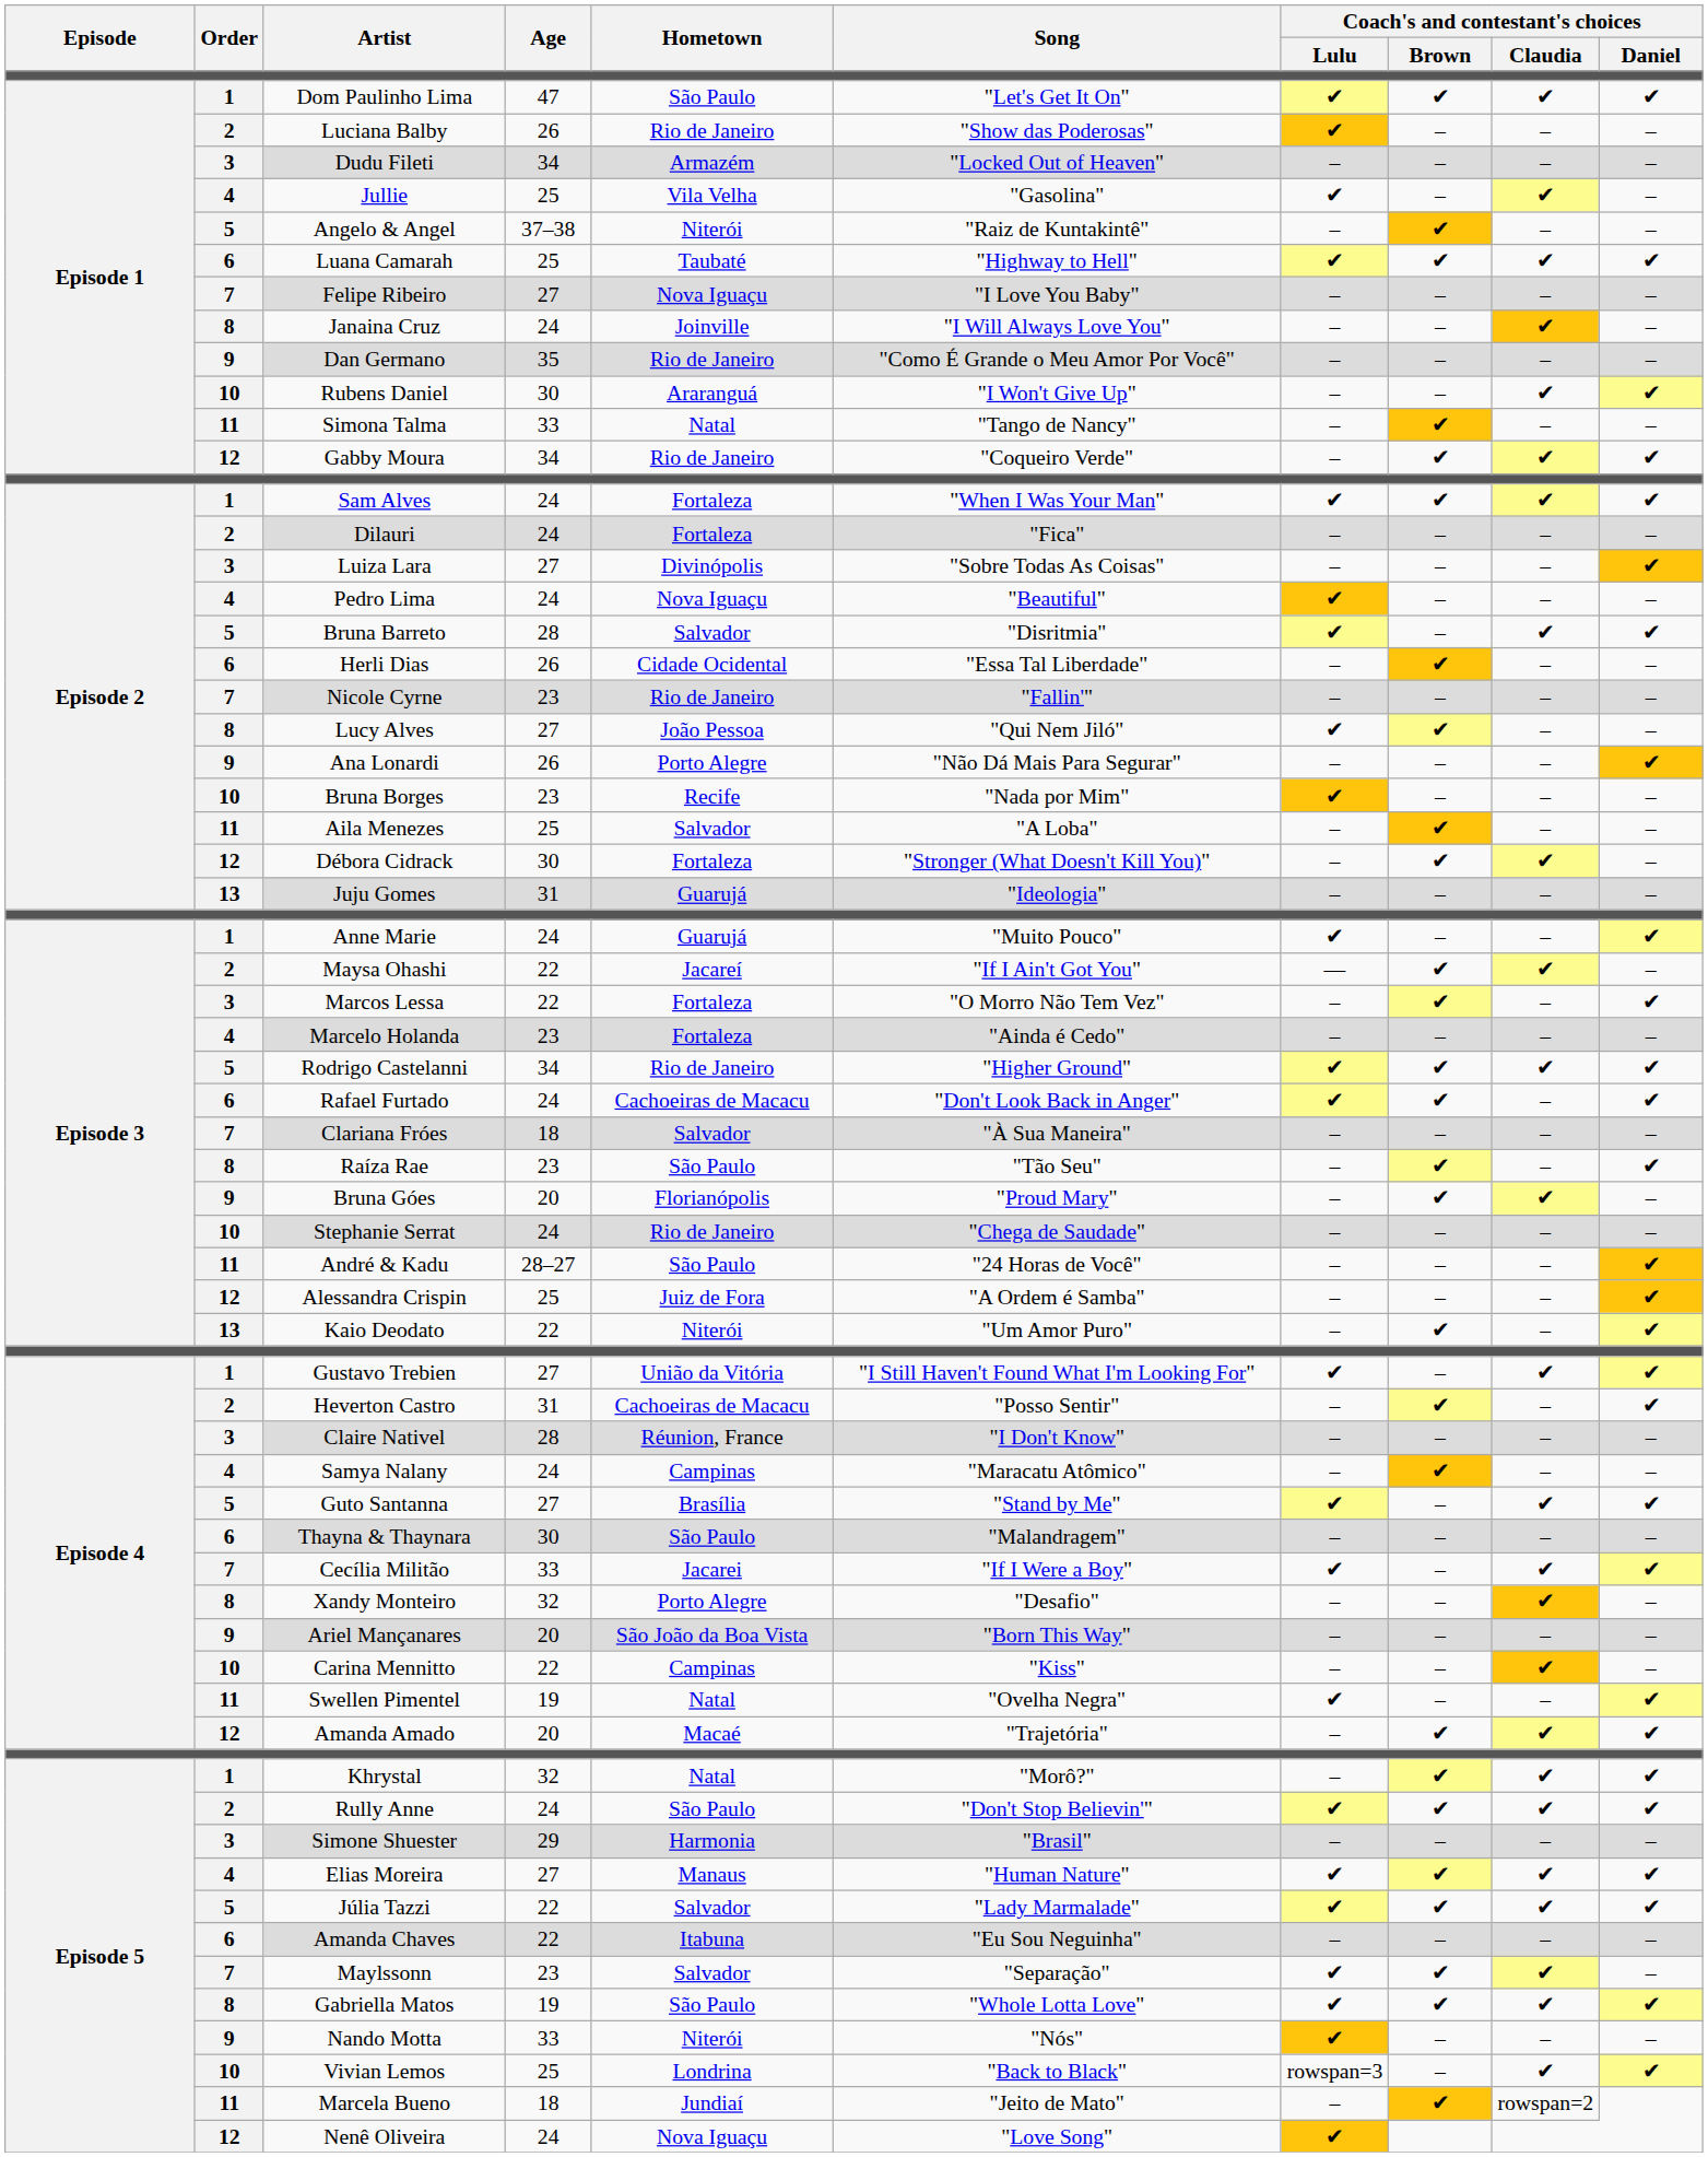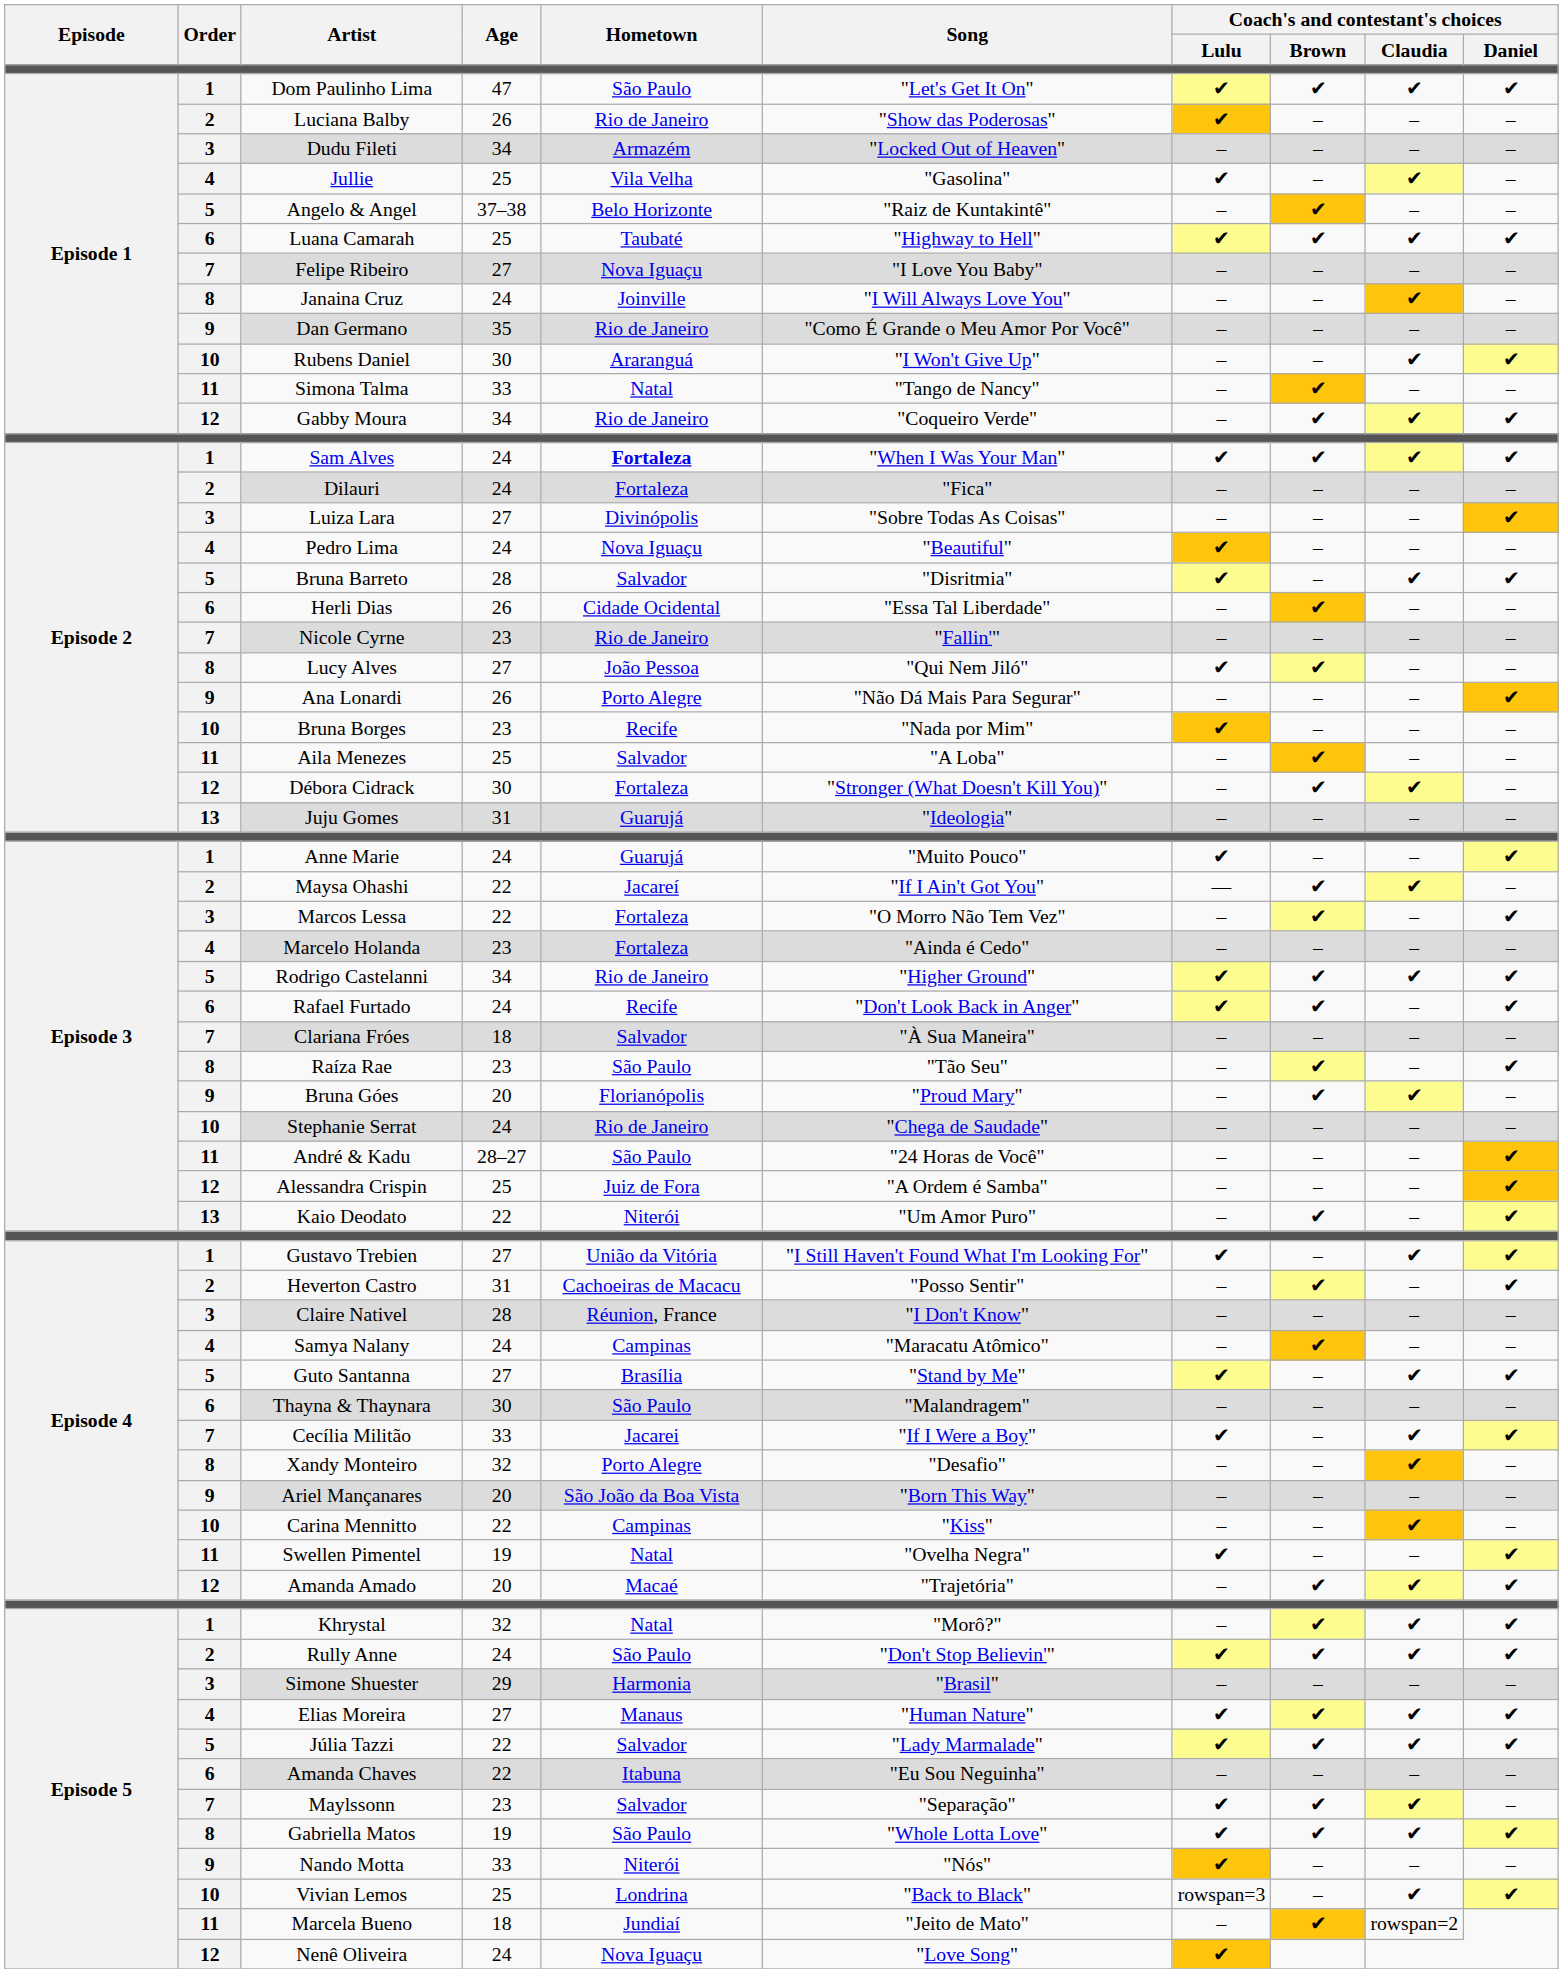Angelo & Angel | Hometown: Niterói -> Belo Horizonte
Sam Alves | Hometown: normal -> bold
Rafael Furtado | Hometown: Cachoeiras de Macacu -> Recife
